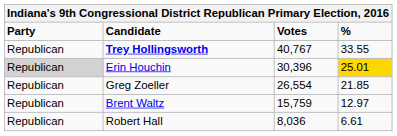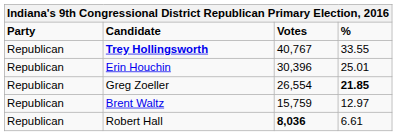Erin Houchin | Party: lightgrey background -> no background
Erin Houchin | %: gold background -> no background
Greg Zoeller | %: normal -> bold
Robert Hall | Votes: normal -> bold
